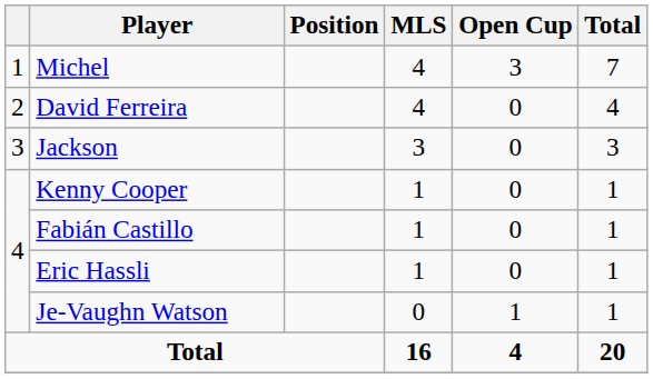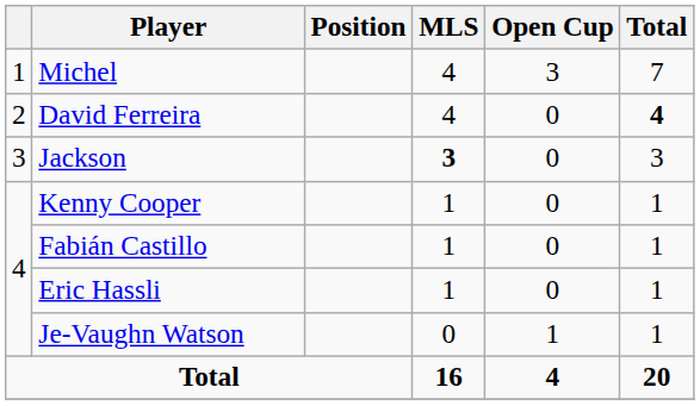David Ferreira | Total: normal -> bold
Jackson | MLS: normal -> bold
